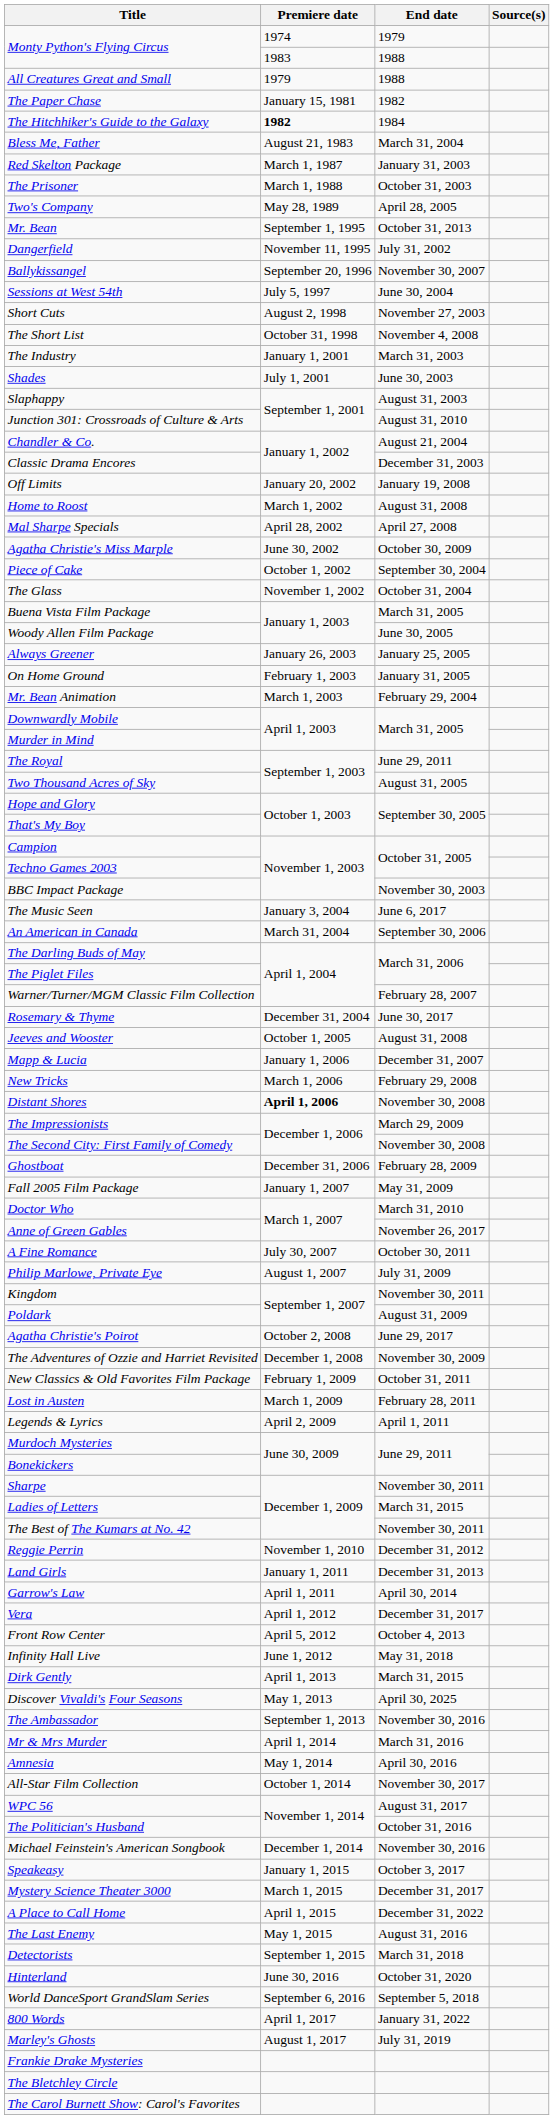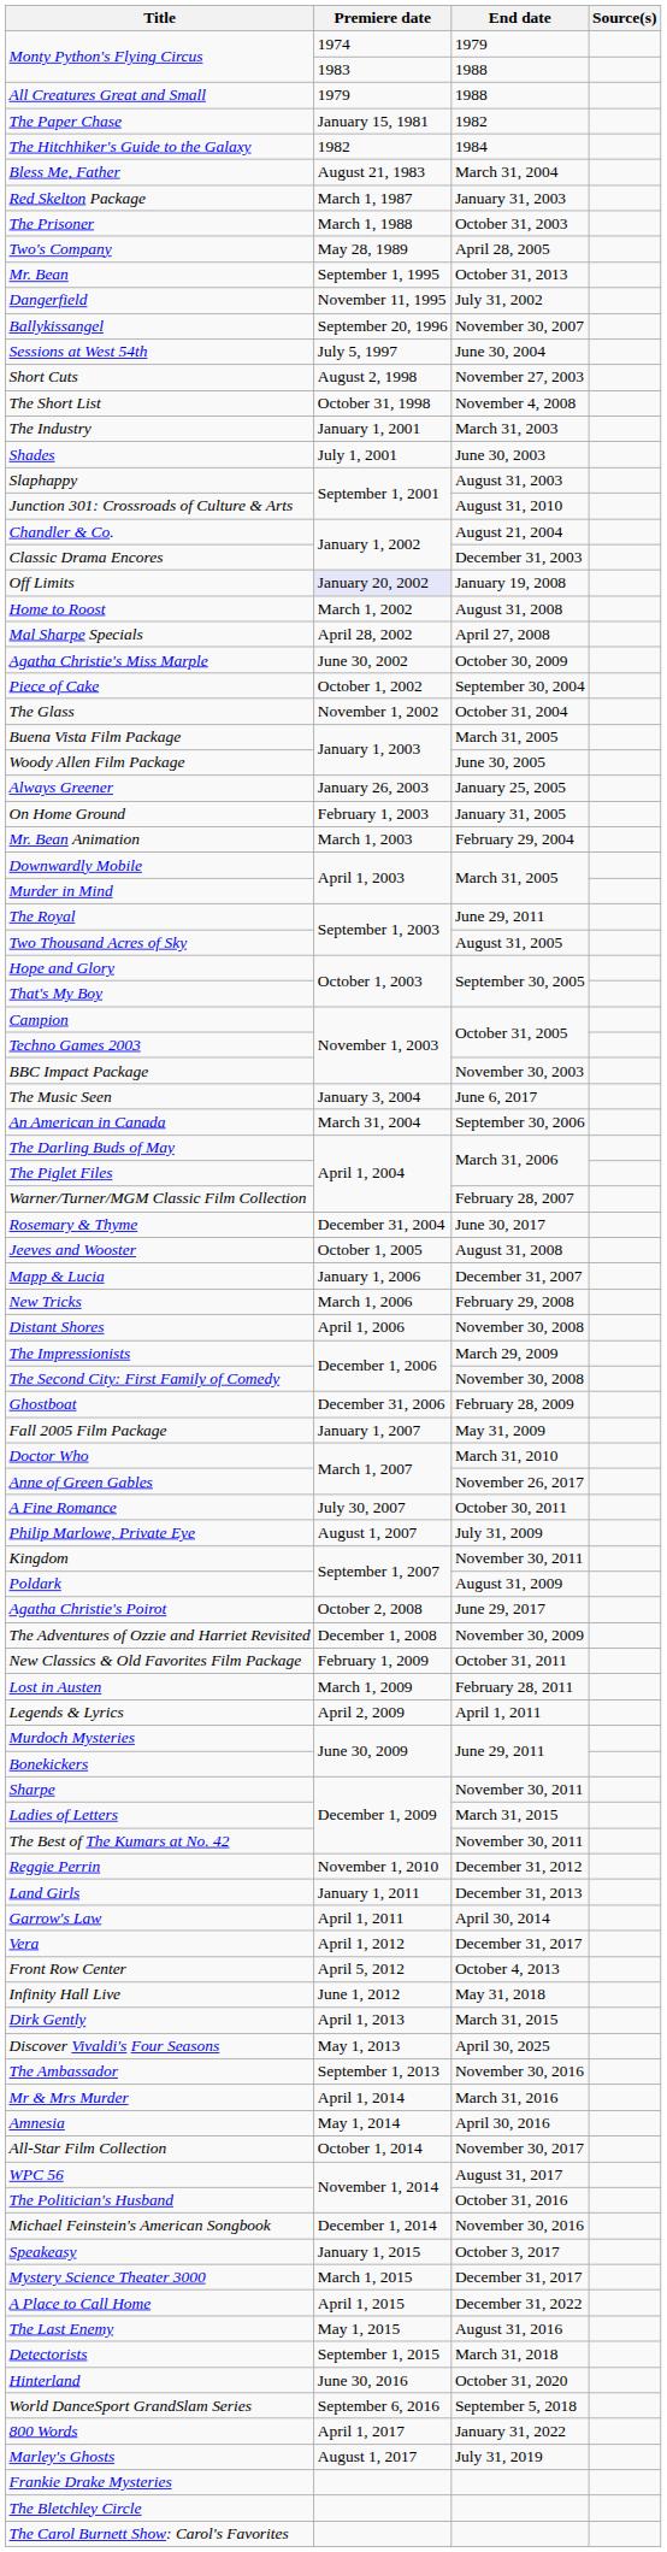The Hitchhiker's Guide to the Galaxy | Premiere date: bold -> normal
Off Limits | Premiere date: no background -> lavender background
Distant Shores | Premiere date: bold -> normal
